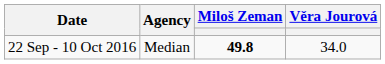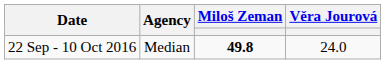22 Sep - 10 Oct 2016 | Věra Jourová: 34.0 -> 24.0
